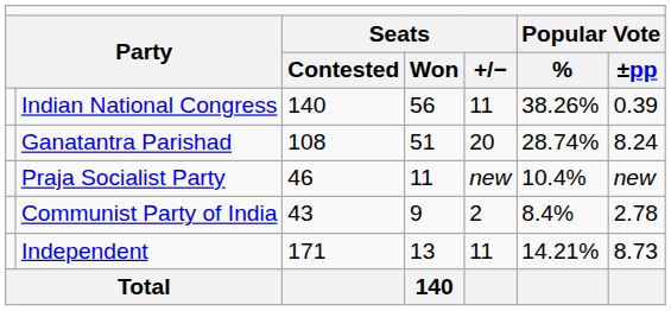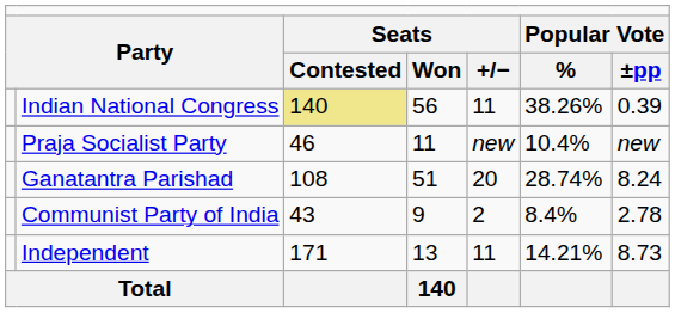Indian National Congress | column 3: no background -> khaki background
rows swapped: Ganatantra Parishad <-> Praja Socialist Party
